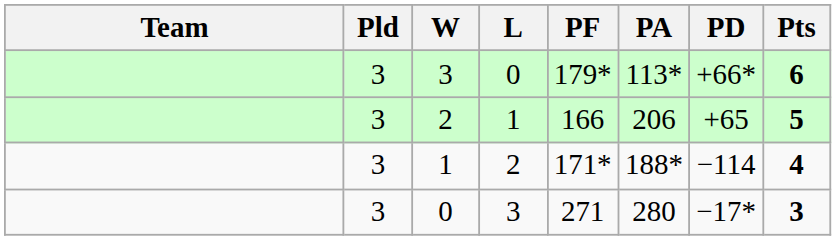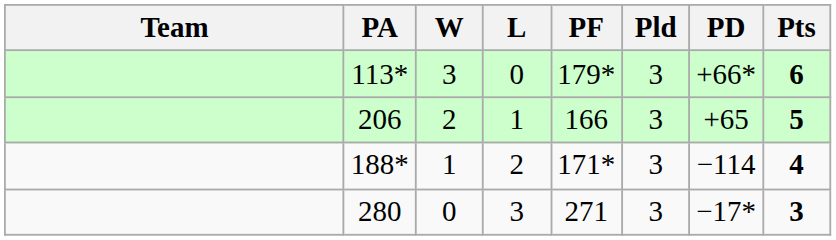columns swapped: Pld <-> PA
